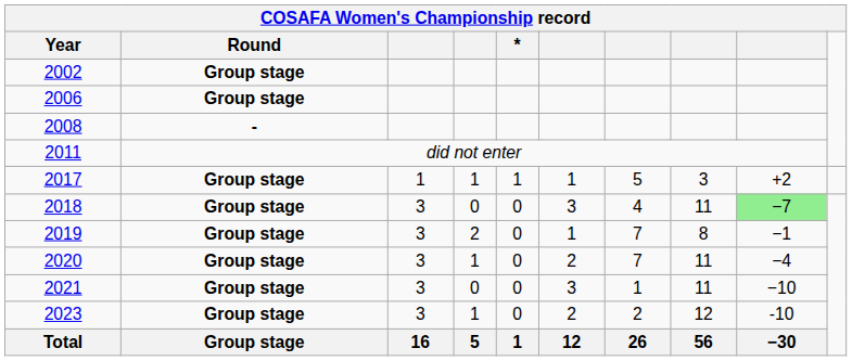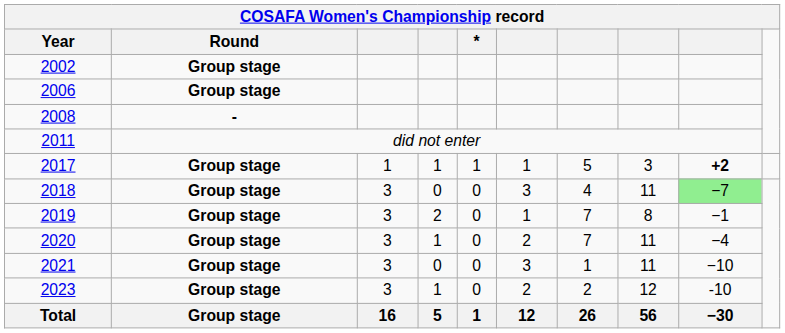2017 | column 9: normal -> bold
